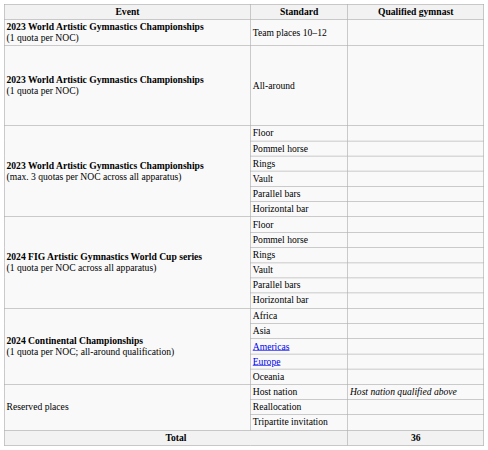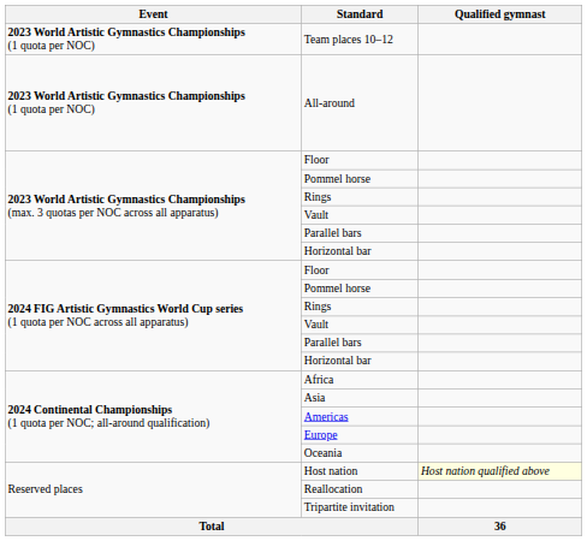Host nation | Qualified gymnast: no background -> lightyellow background
